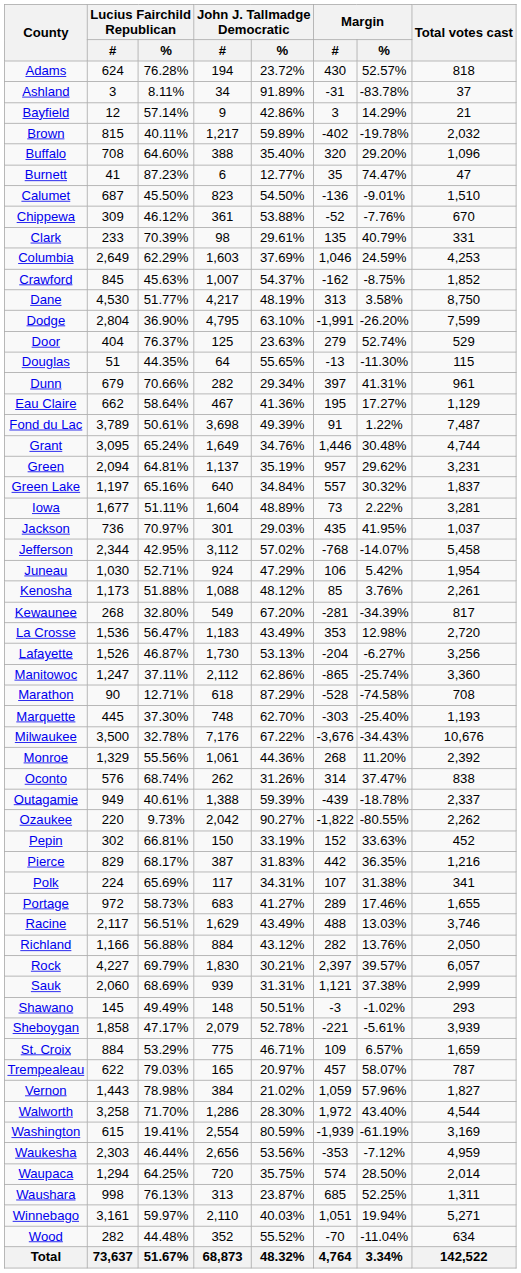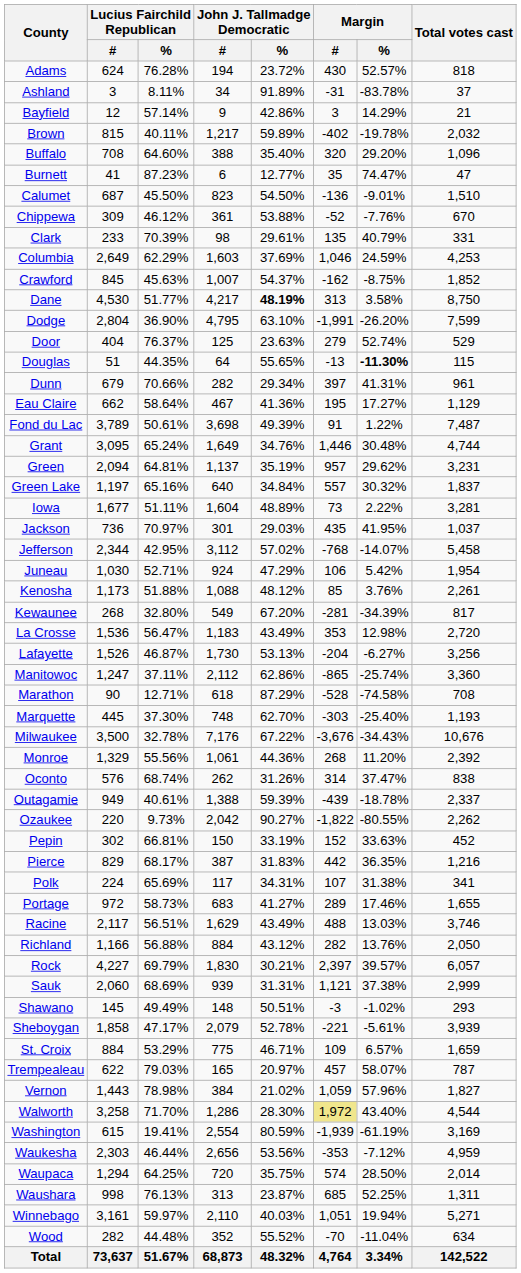Dane | John J. Tallmadge Democratic / %: normal -> bold
Douglas | Margin / %: normal -> bold
Walworth | Margin / #: no background -> khaki background
